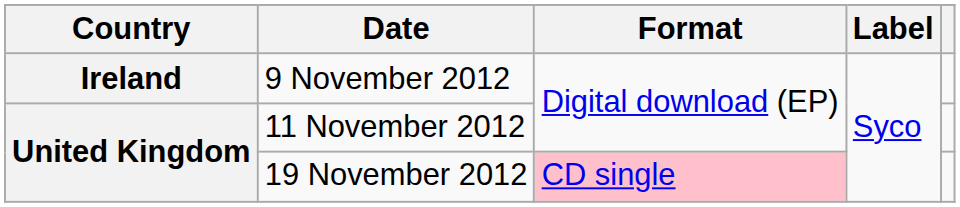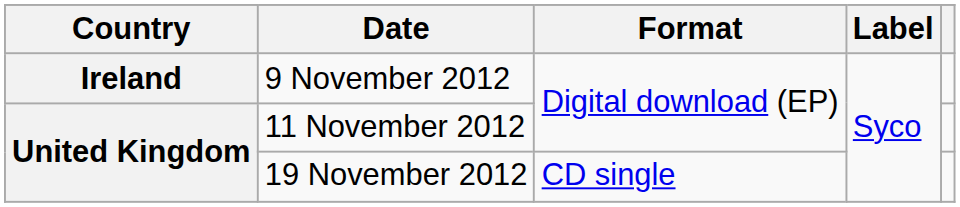19 November 2012 | Format: pink background -> no background
